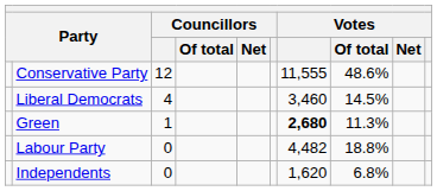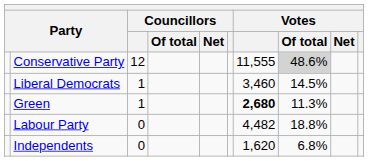Conservative Party | Votes / Of total: no background -> lightgrey background
Liberal Democrats | column 3: 4 -> 1
